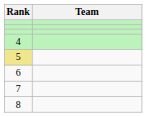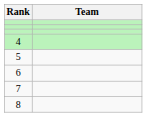row 6 | Rank: khaki background -> no background
